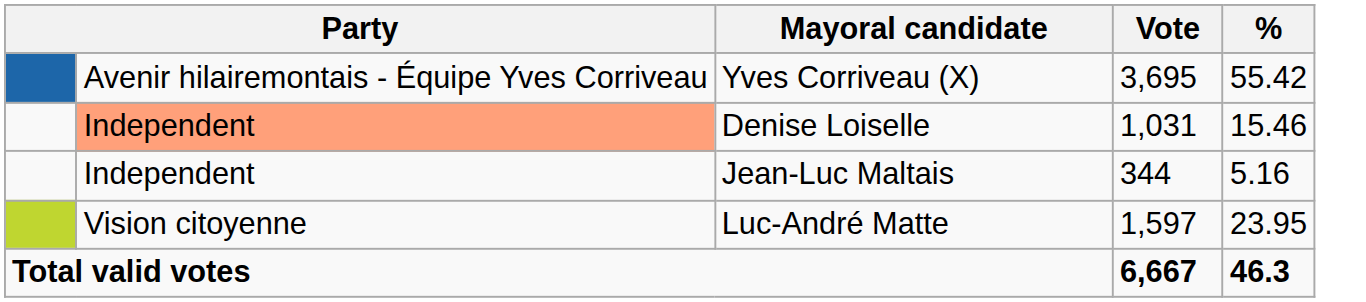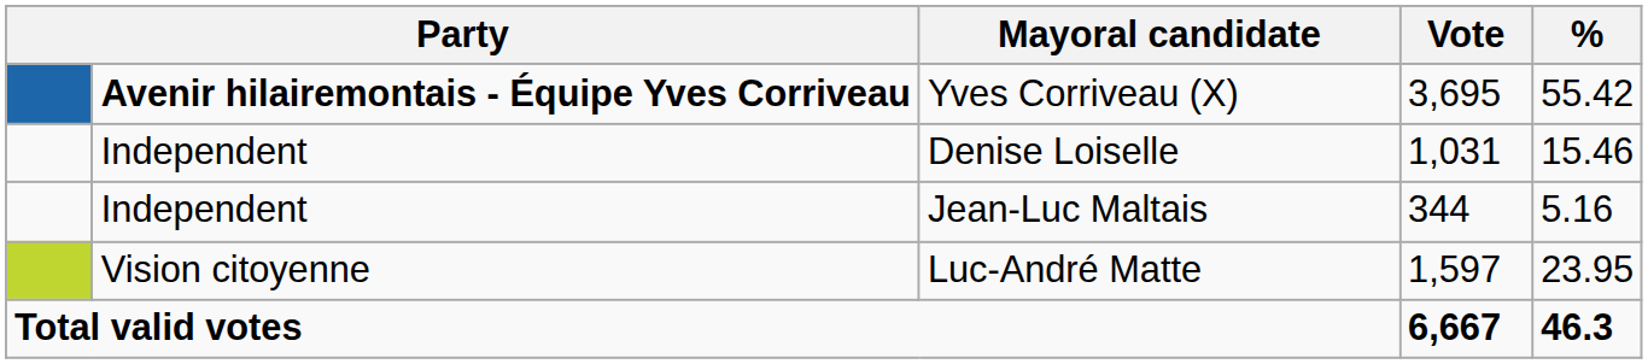Yves Corriveau (X) | column 2: normal -> bold
Denise Loiselle | column 2: lightsalmon background -> no background
